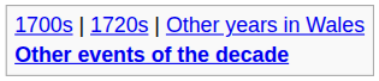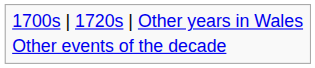row 2 | column 1: bold -> normal
